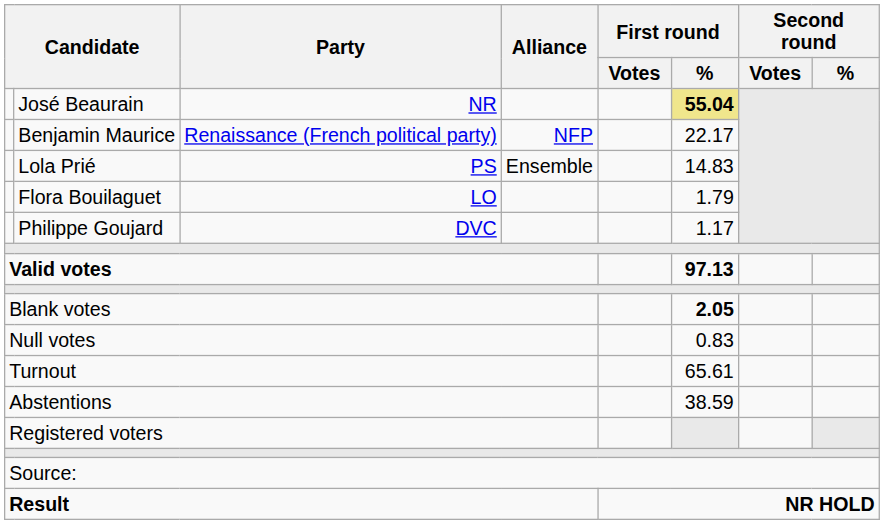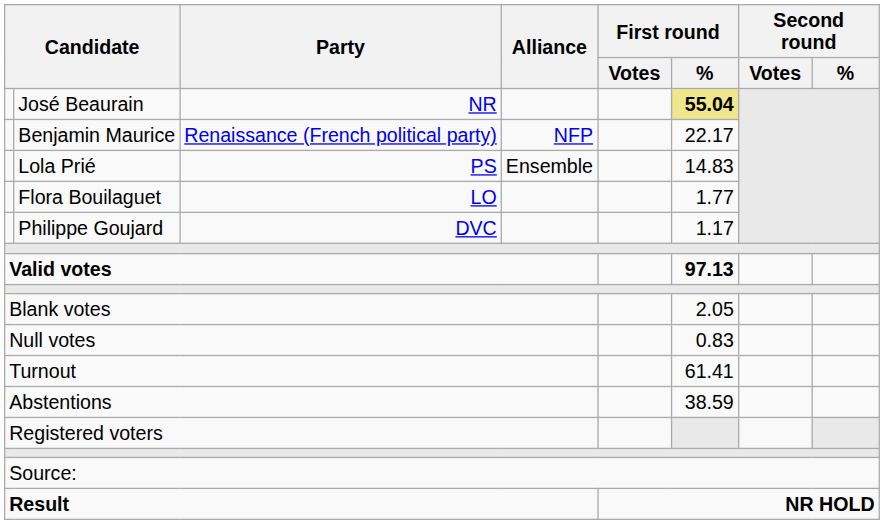Flora Bouilaguet | First round / %: 1.79 -> 1.77
Blank votes | First round / %: bold -> normal
Turnout | First round / %: 65.61 -> 61.41
